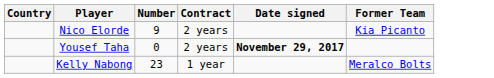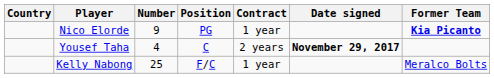+ column: Position | PG | C | F/C
Nico Elorde | Contract: 2 years -> 1 year
Nico Elorde | Former Team: normal -> bold
Yousef Taha | Number: 0 -> 4
Kelly Nabong | Number: 23 -> 25
